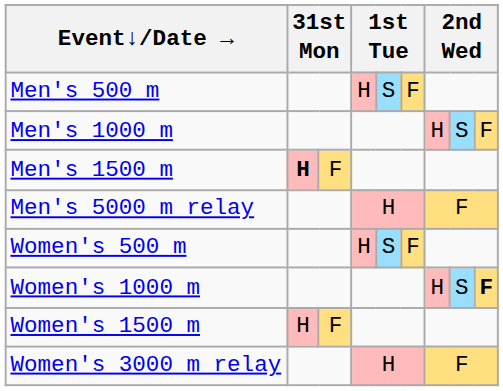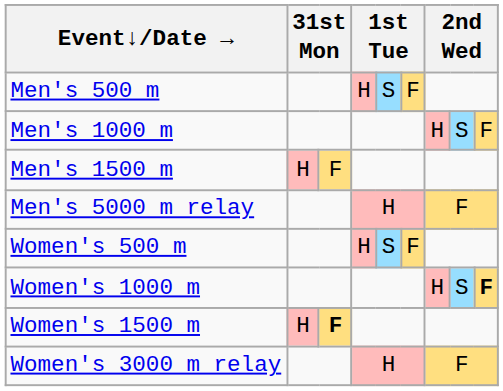Men's 1500 m | column 2: bold -> normal
Women's 1500 m | column 3: normal -> bold
